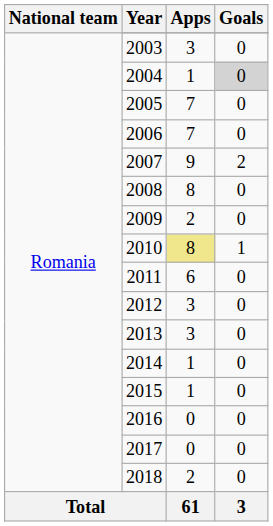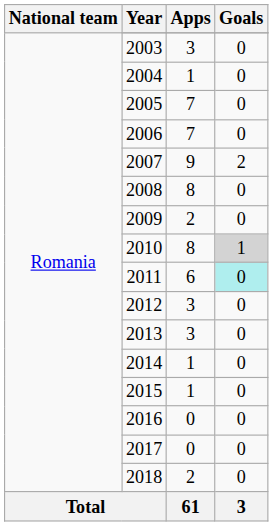2004 | Goals: lightgrey background -> no background
2010 | Apps: khaki background -> no background
2010 | Goals: no background -> lightgrey background
2011 | Goals: no background -> paleturquoise background
